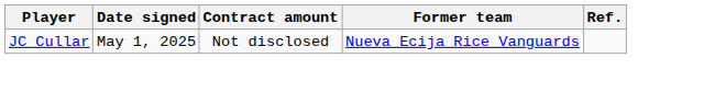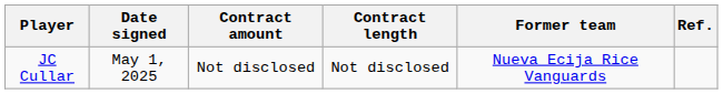+ column: Contract length | Not disclosed
